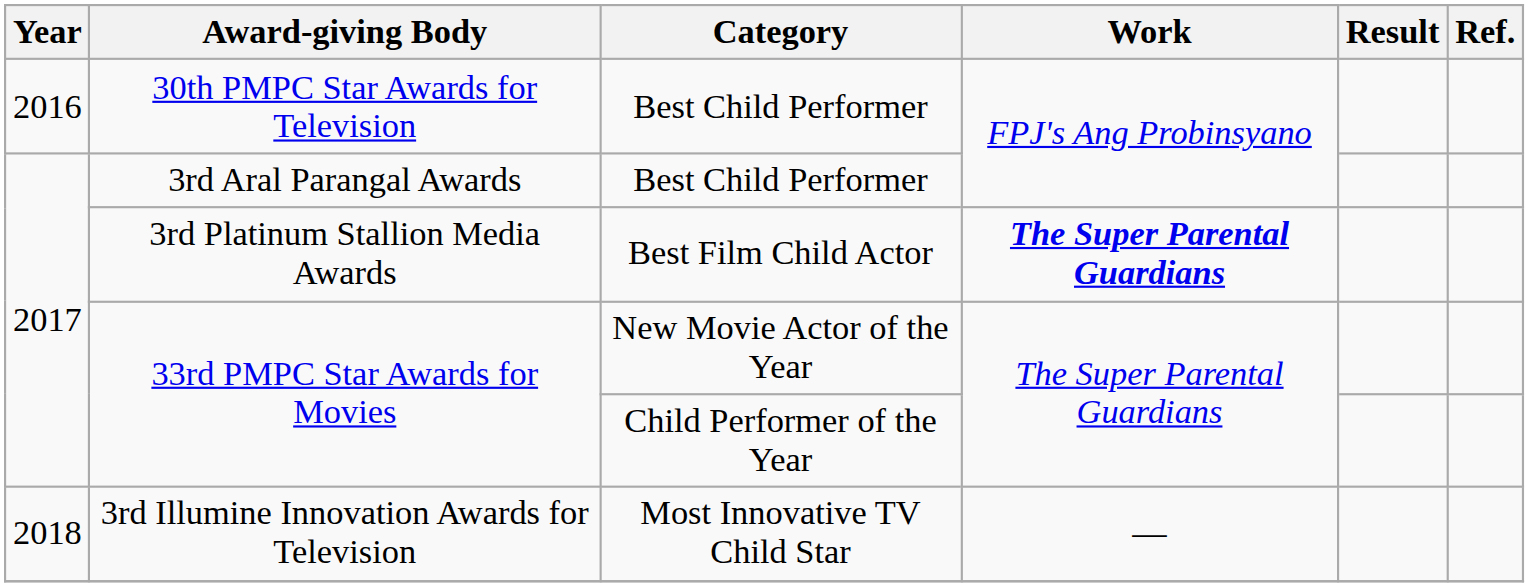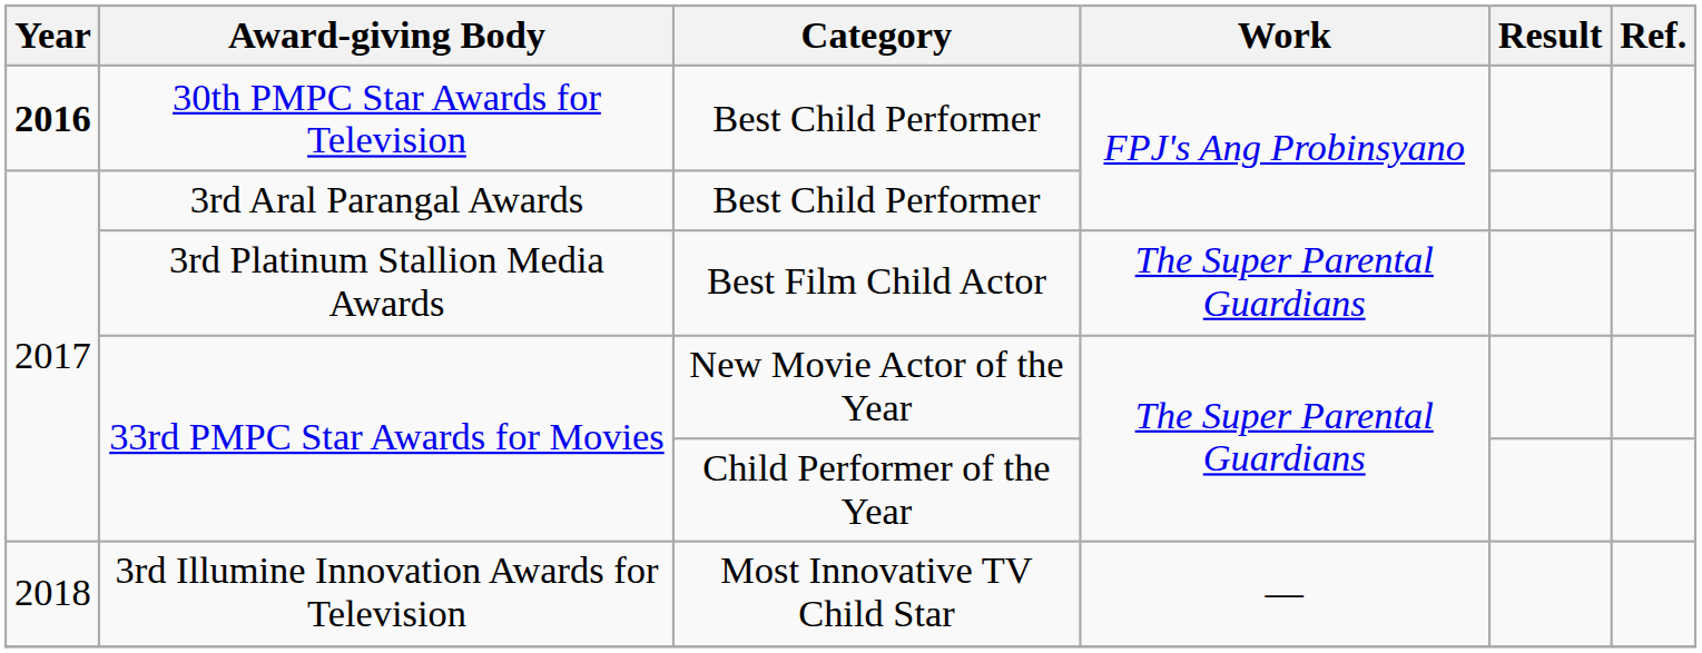30th PMPC Star Awards for Television | Year: normal -> bold
3rd Platinum Stallion Media Awards | Work: bold -> normal
